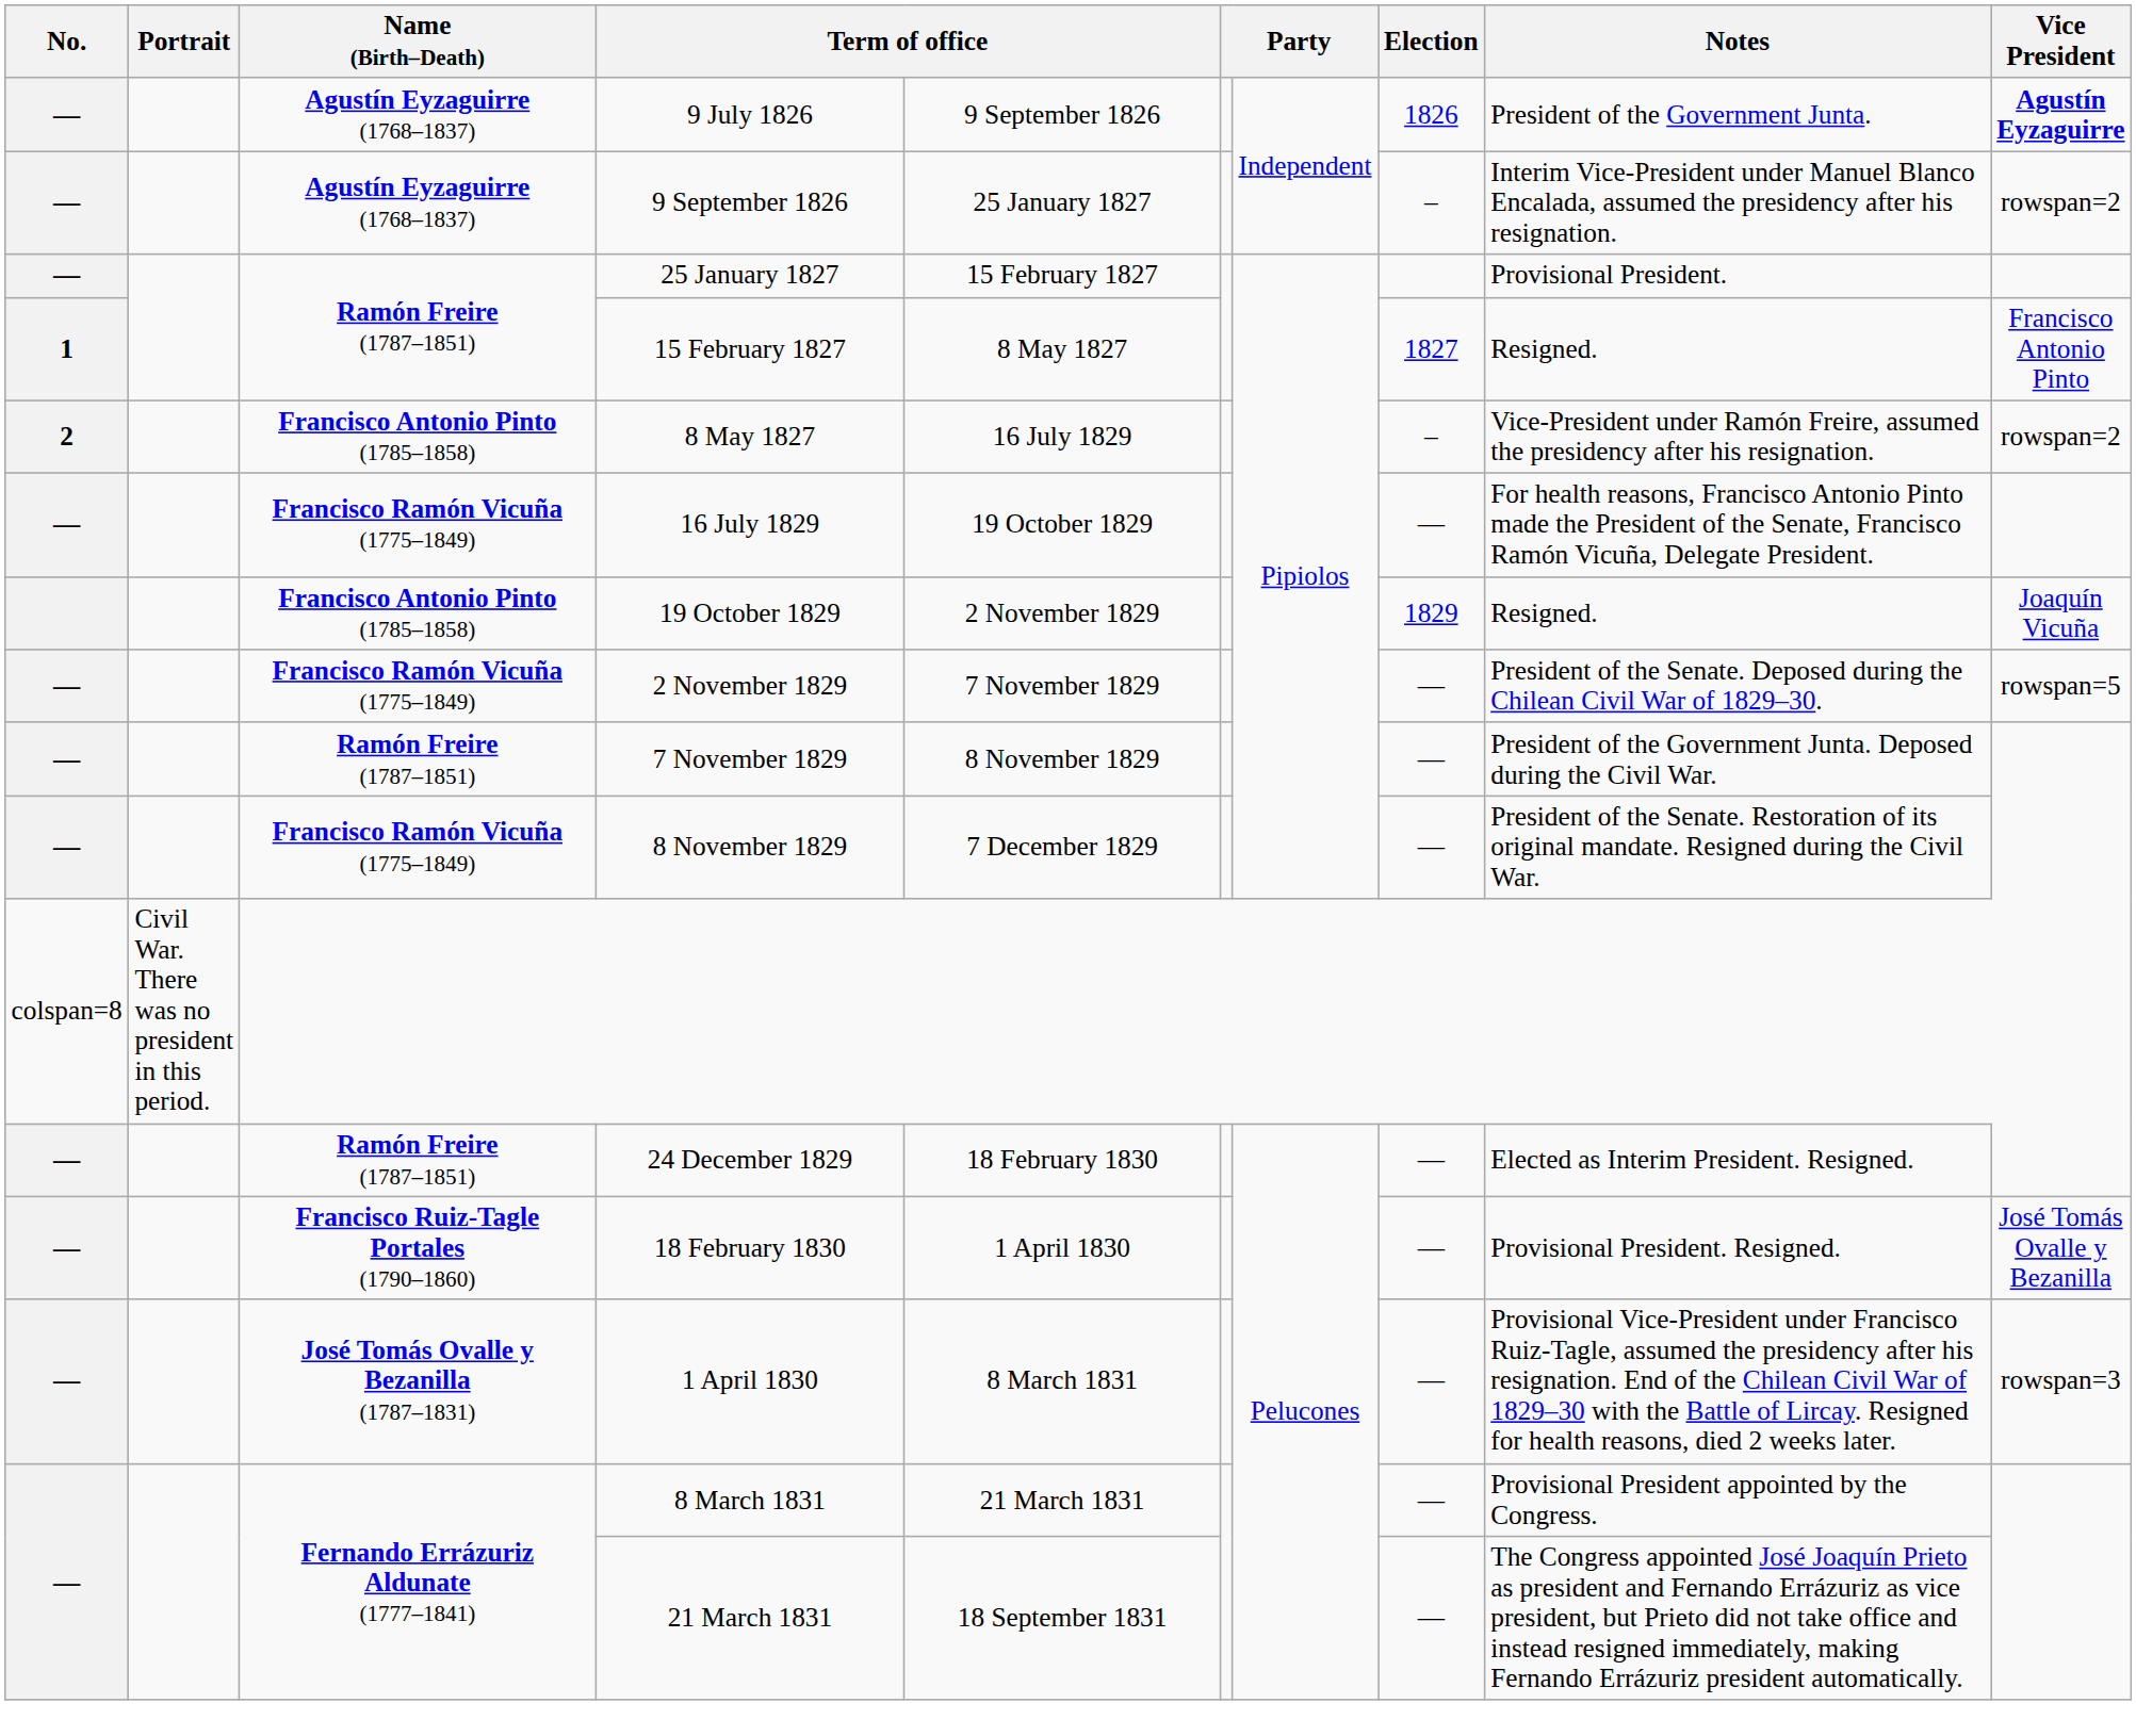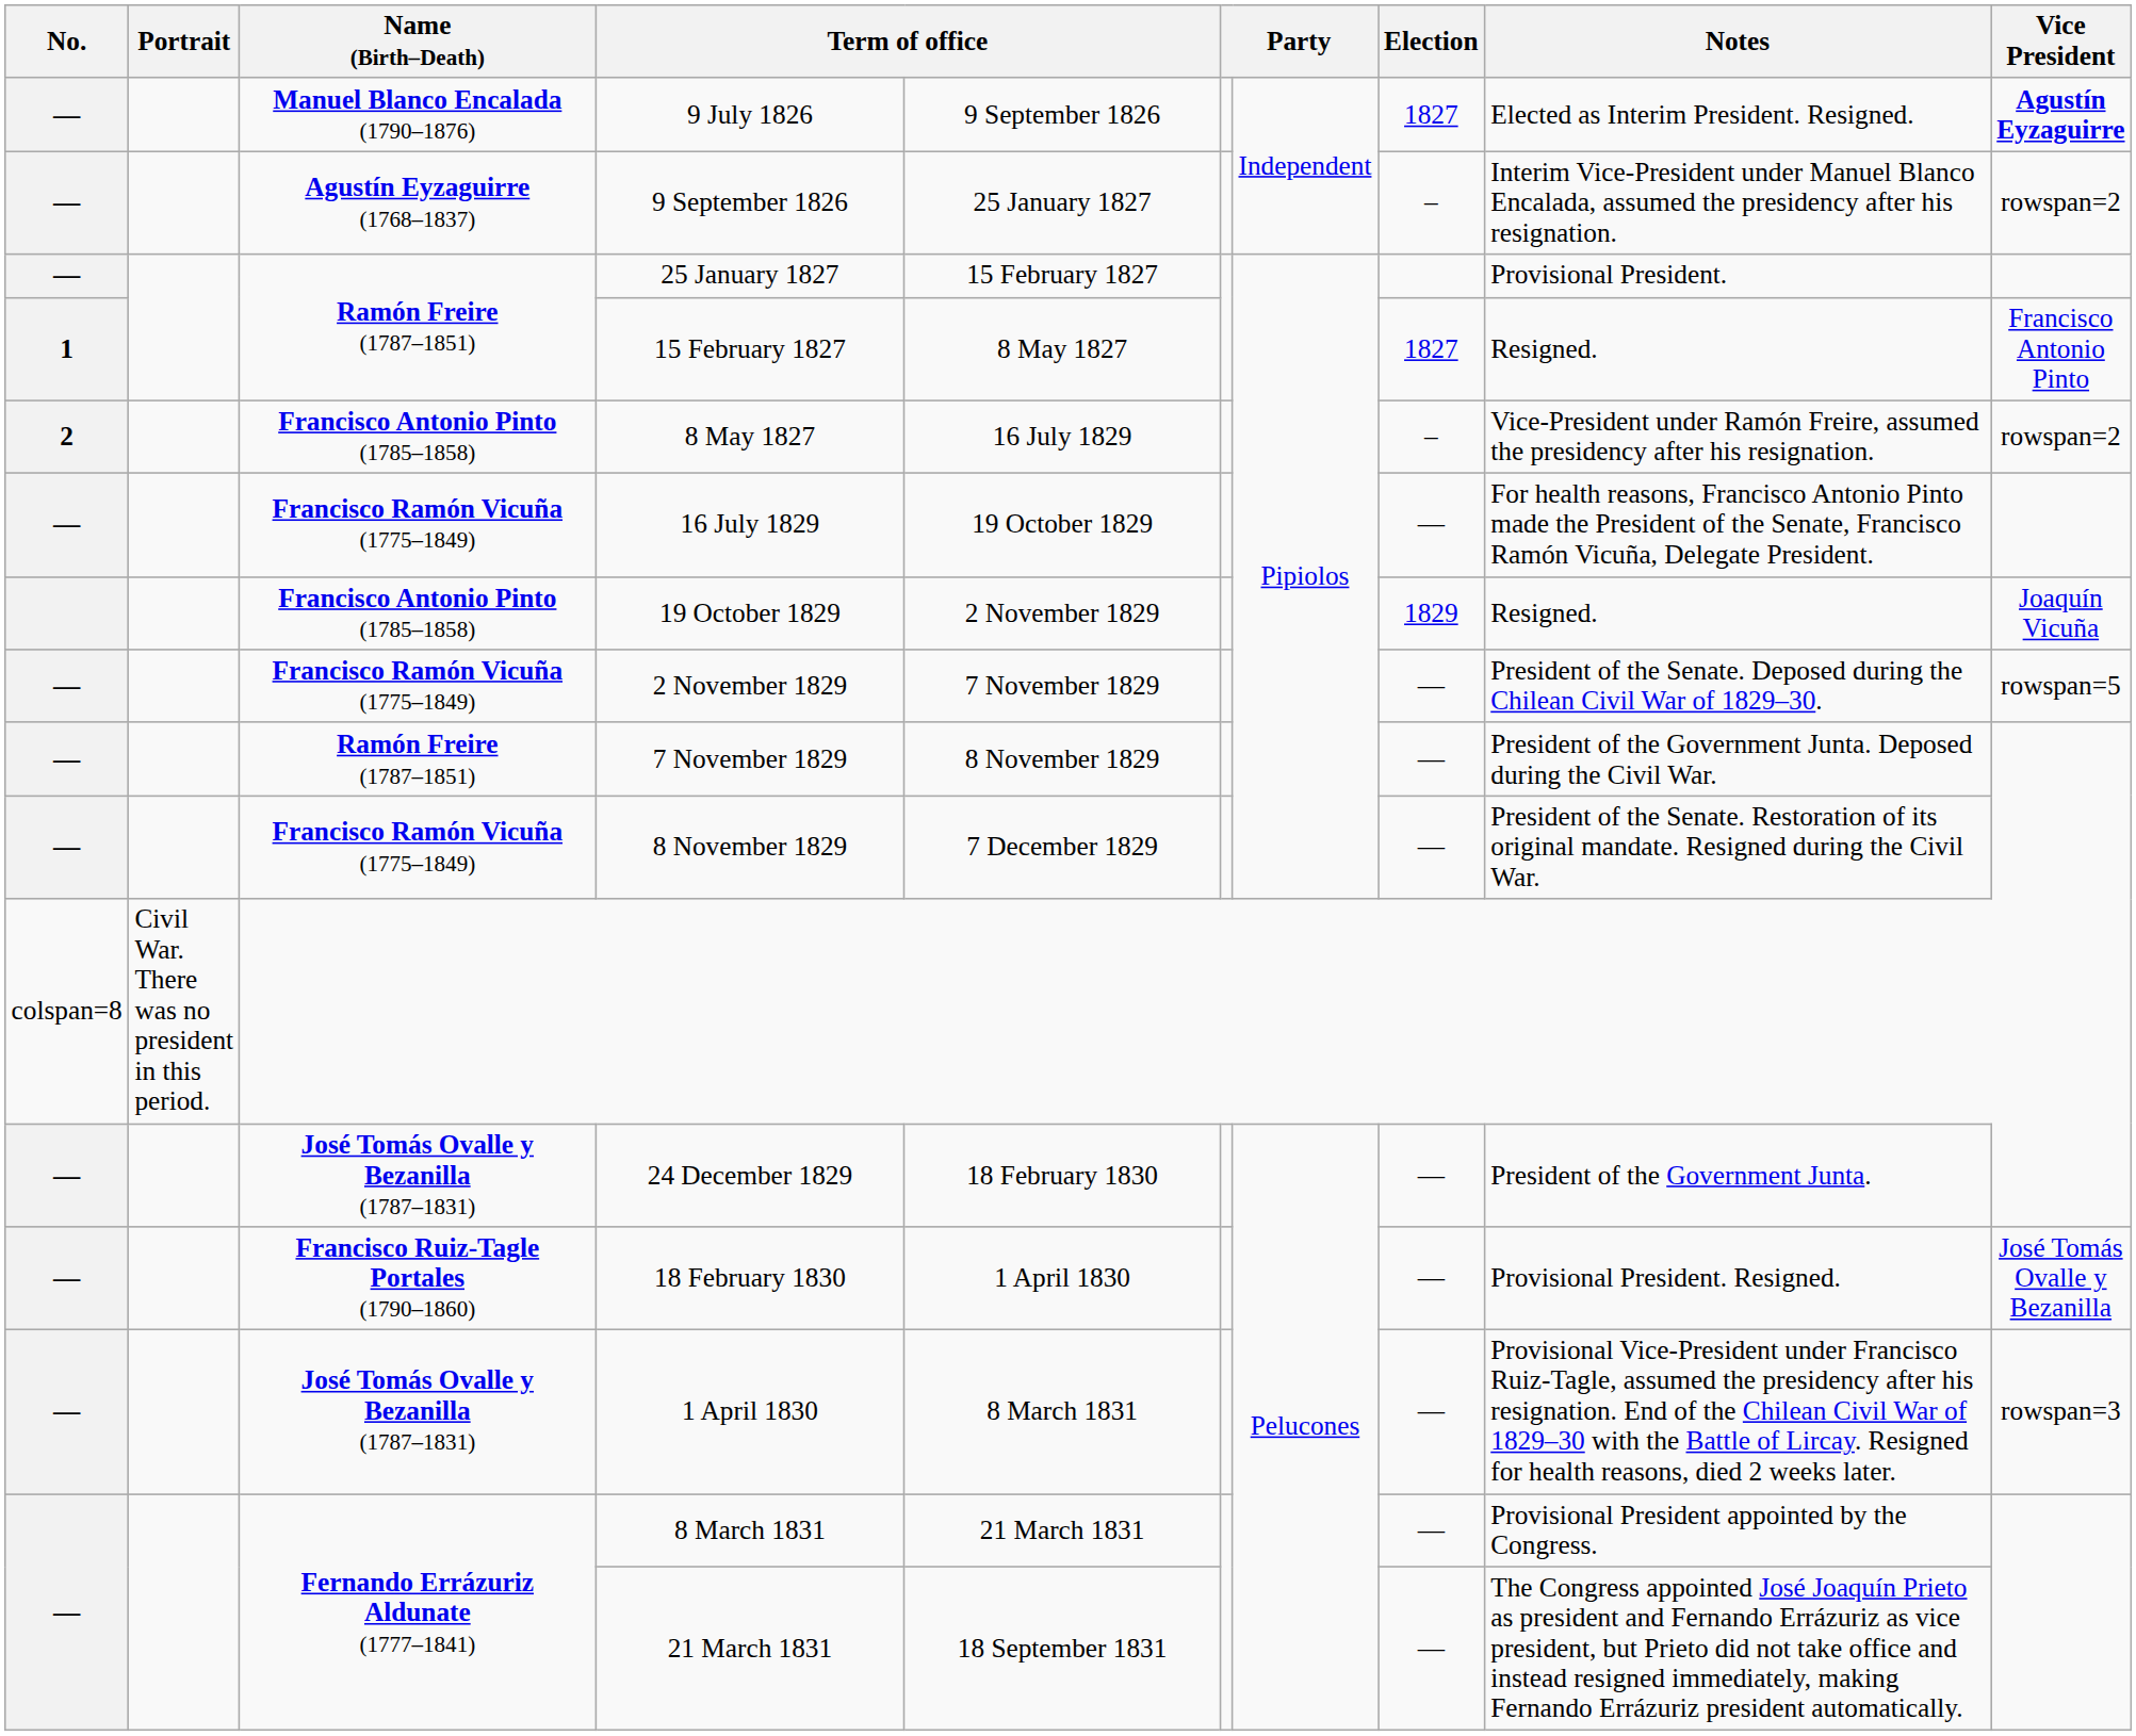9 July 1826 | Name (Birth–Death): Agustín Eyzaguirre (1768–1837) -> Manuel Blanco Encalada (1790–1876)
9 July 1826 | Election: 1826 -> 1827
9 July 1826 | Notes: President of the Government Junta. -> Elected as Interim President. Resigned.
24 December 1829 | Name (Birth–Death): Ramón Freire (1787–1851) -> José Tomás Ovalle y Bezanilla (1787–1831)
24 December 1829 | Notes: Elected as Interim President. Resigned. -> President of the Government Junta.
